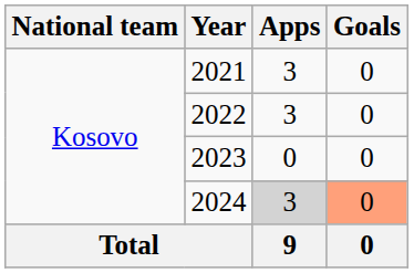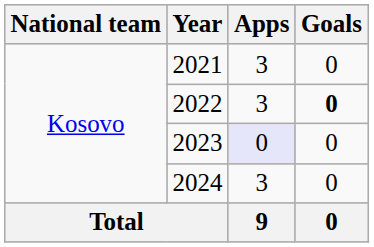2022 | Goals: normal -> bold
2023 | Apps: no background -> lavender background
2024 | Apps: lightgrey background -> no background
2024 | Goals: lightsalmon background -> no background
